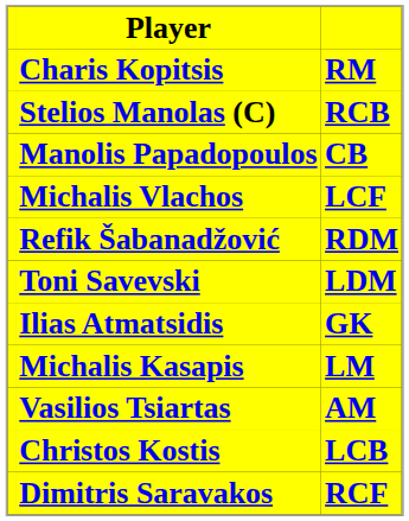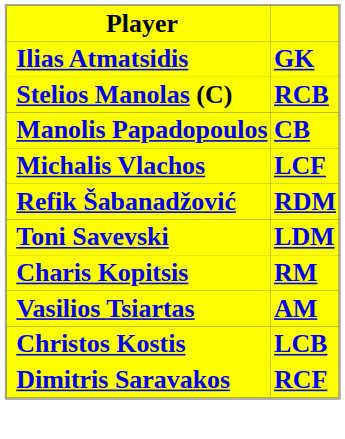rows swapped: Ilias Atmatsidis <-> Charis Kopitsis
- row: Michalis Kasapis | LM
